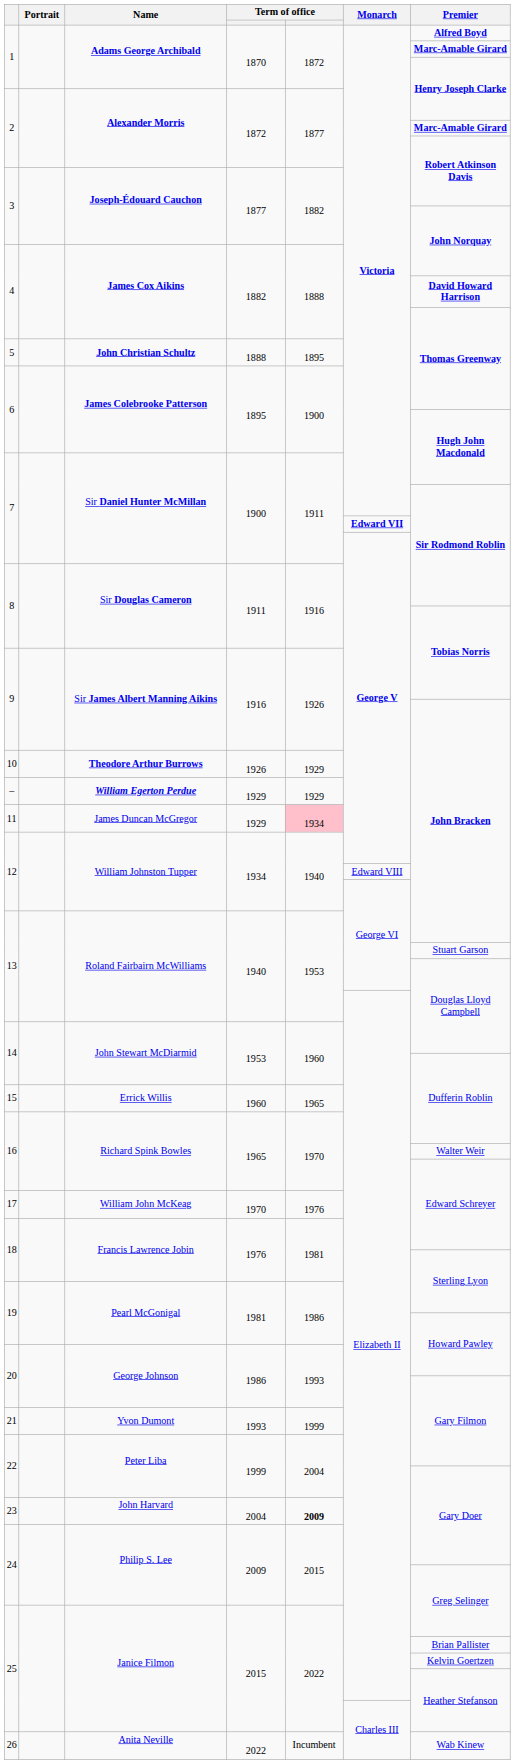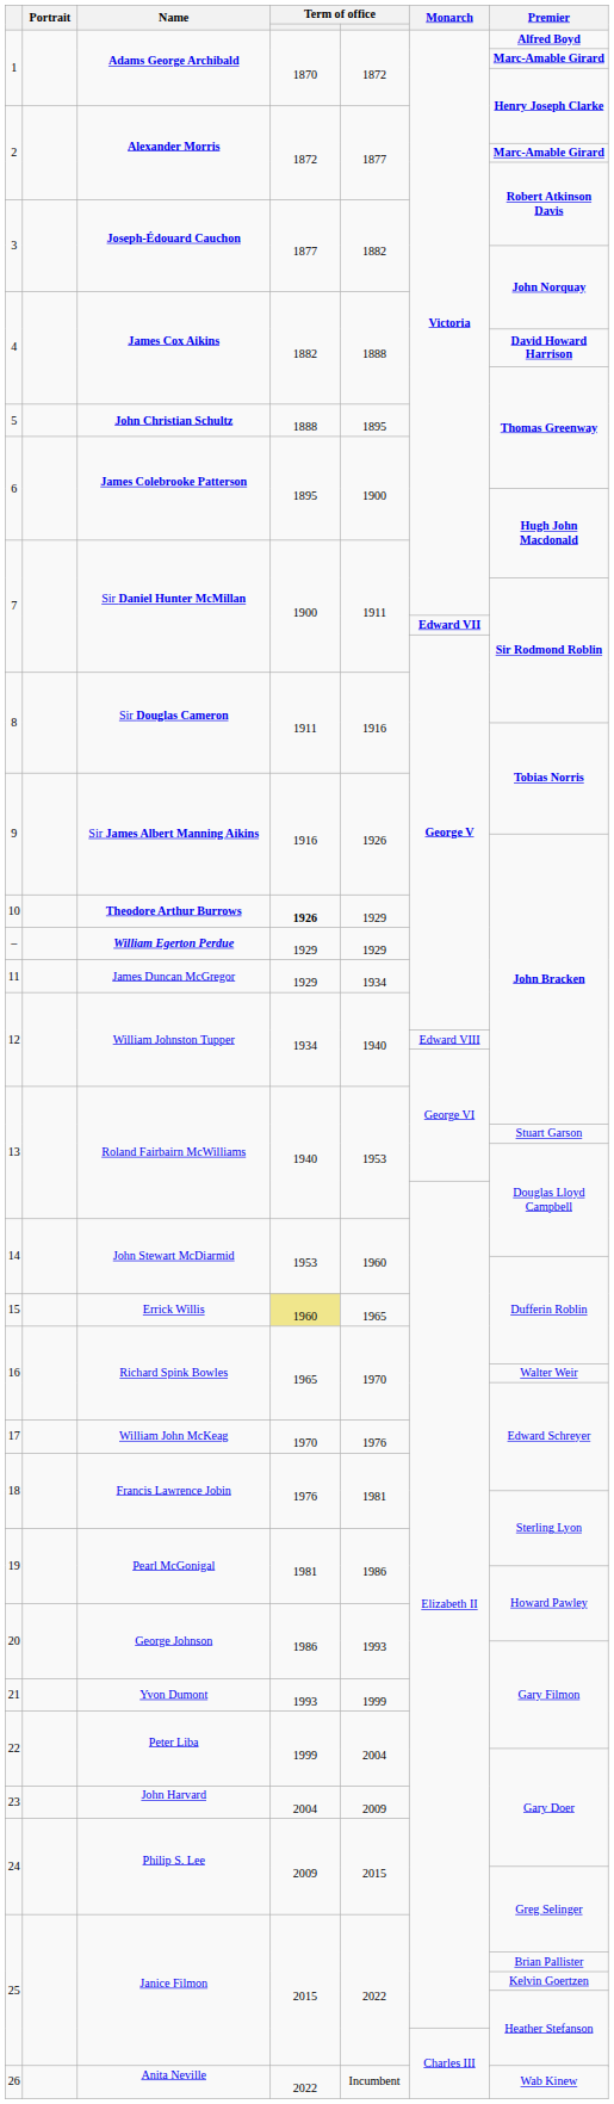10 | column 4: normal -> bold
11 | column 5: pink background -> no background
15 | column 4: no background -> khaki background
23 | column 5: bold -> normal
